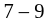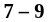row 1 | column 1: normal -> bold
